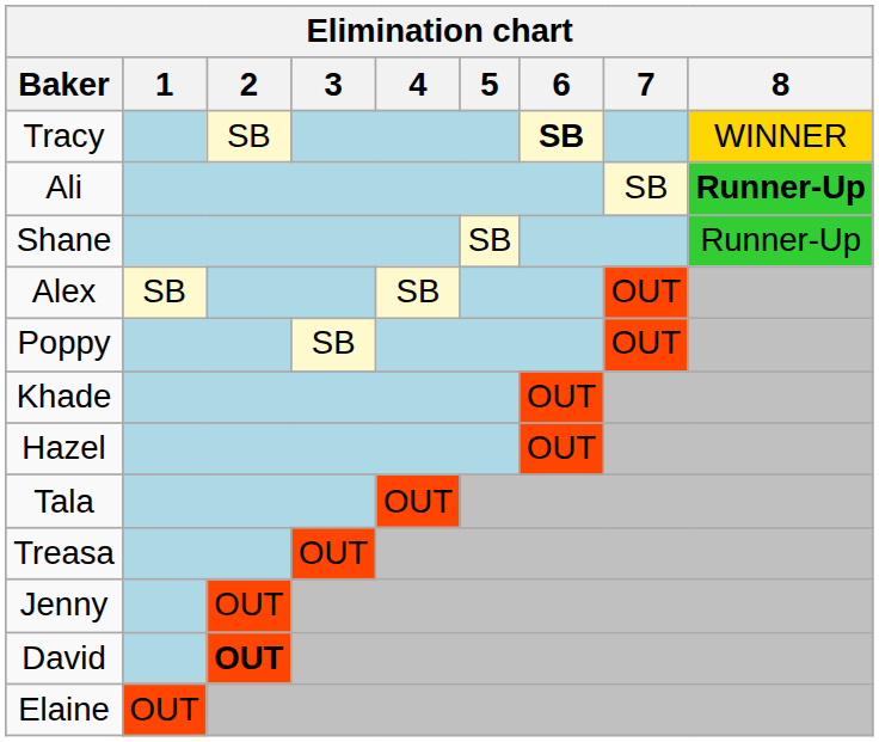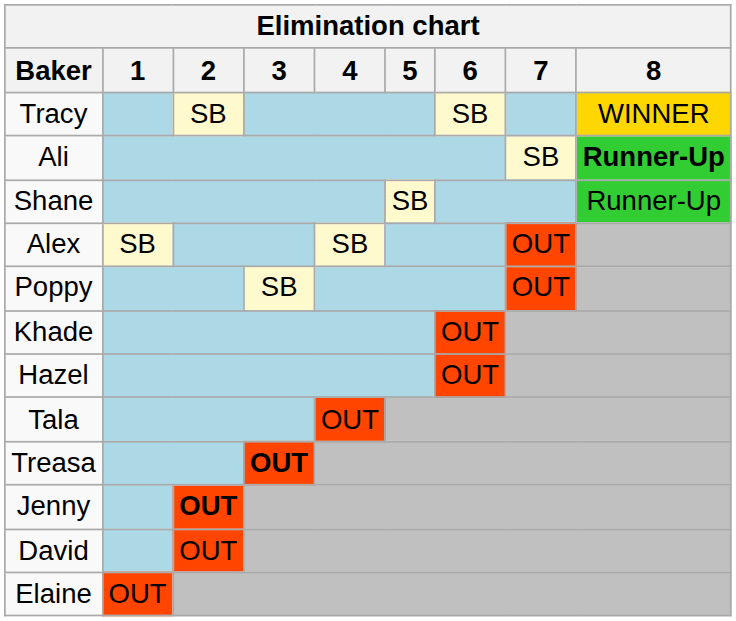Tracy | 6: bold -> normal
Treasa | 3: normal -> bold
Jenny | 2: normal -> bold
David | 2: bold -> normal
